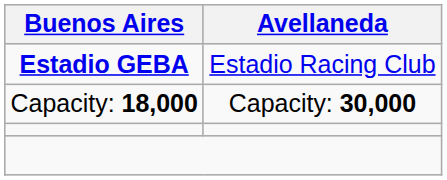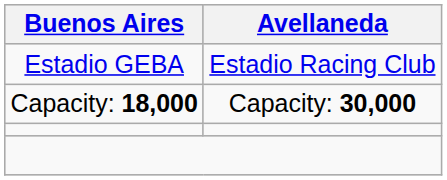row 2 | Buenos Aires: bold -> normal
